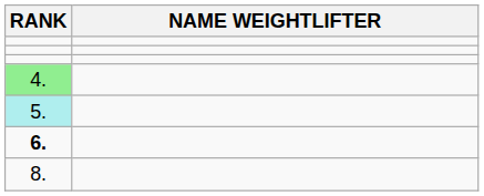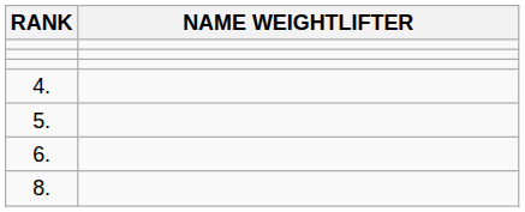row 5 | RANK: lightgreen background -> no background
row 6 | RANK: paleturquoise background -> no background
row 7 | RANK: bold -> normal
